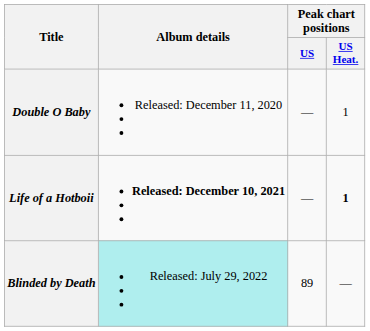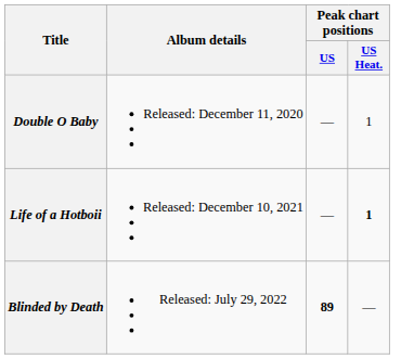Life of a Hotboii | Album details: bold -> normal
Blinded by Death | Album details: paleturquoise background -> no background
Blinded by Death | Peak chart positions / US: normal -> bold
